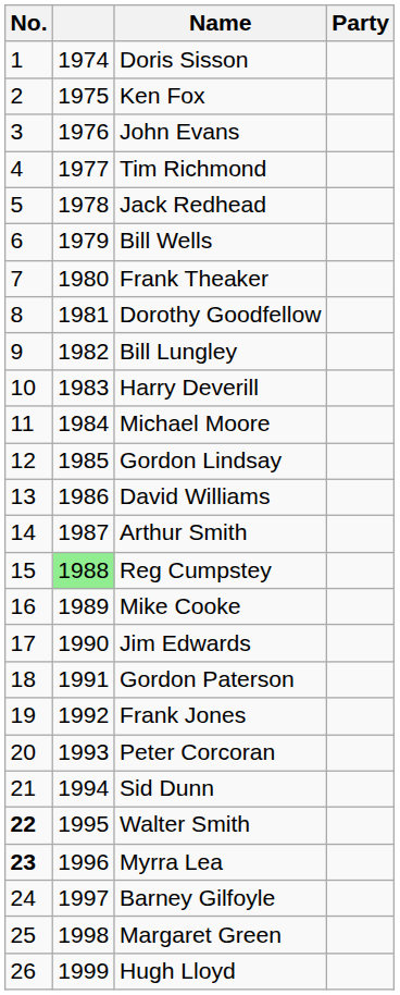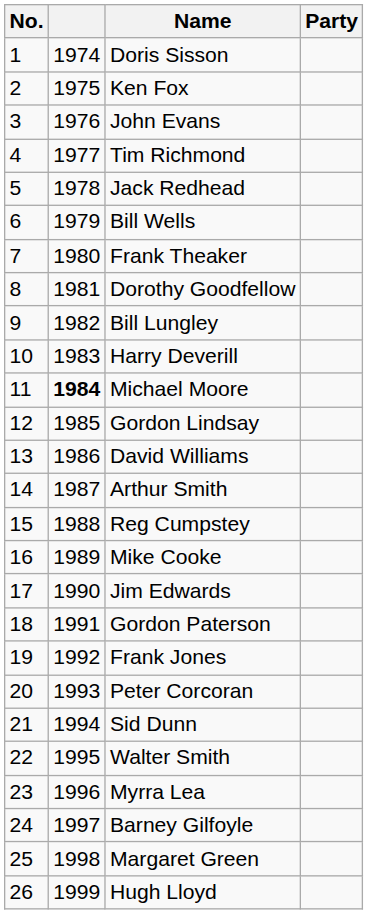Michael Moore | column 2: normal -> bold
Reg Cumpstey | column 2: lightgreen background -> no background
Walter Smith | No.: bold -> normal
Myrra Lea | No.: bold -> normal
